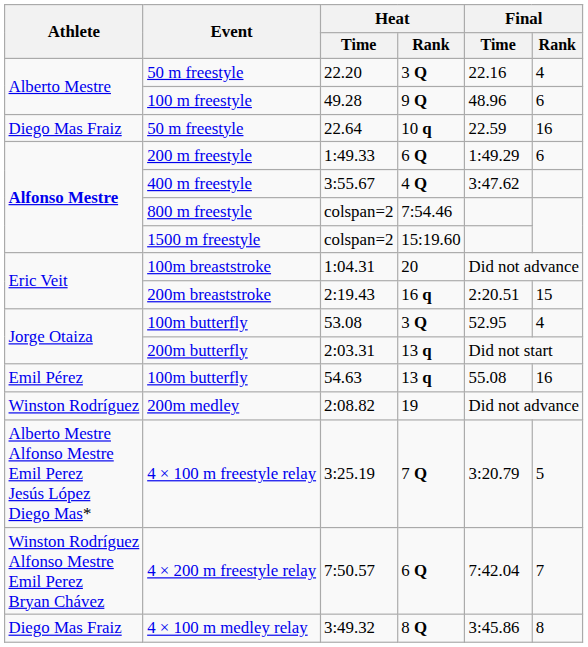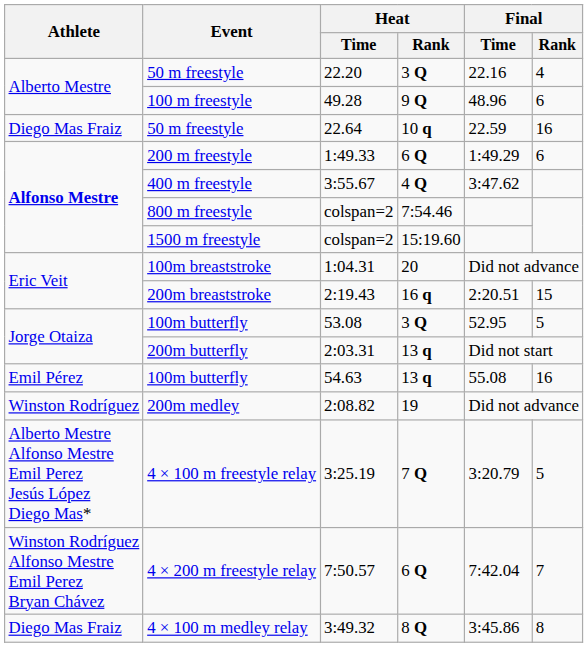53.08 | Final / Rank: 4 -> 5
